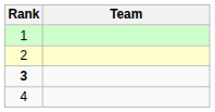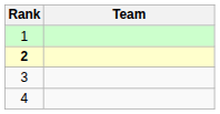2 | Rank: normal -> bold
3 | Rank: bold -> normal
